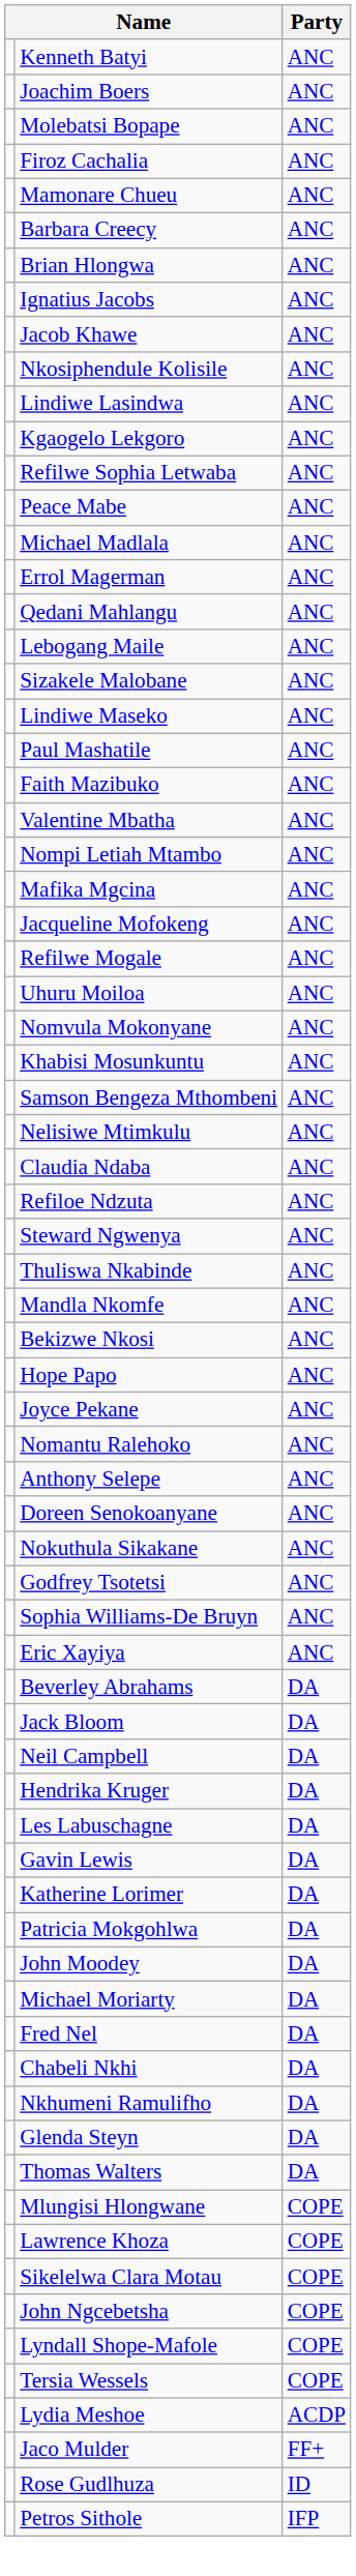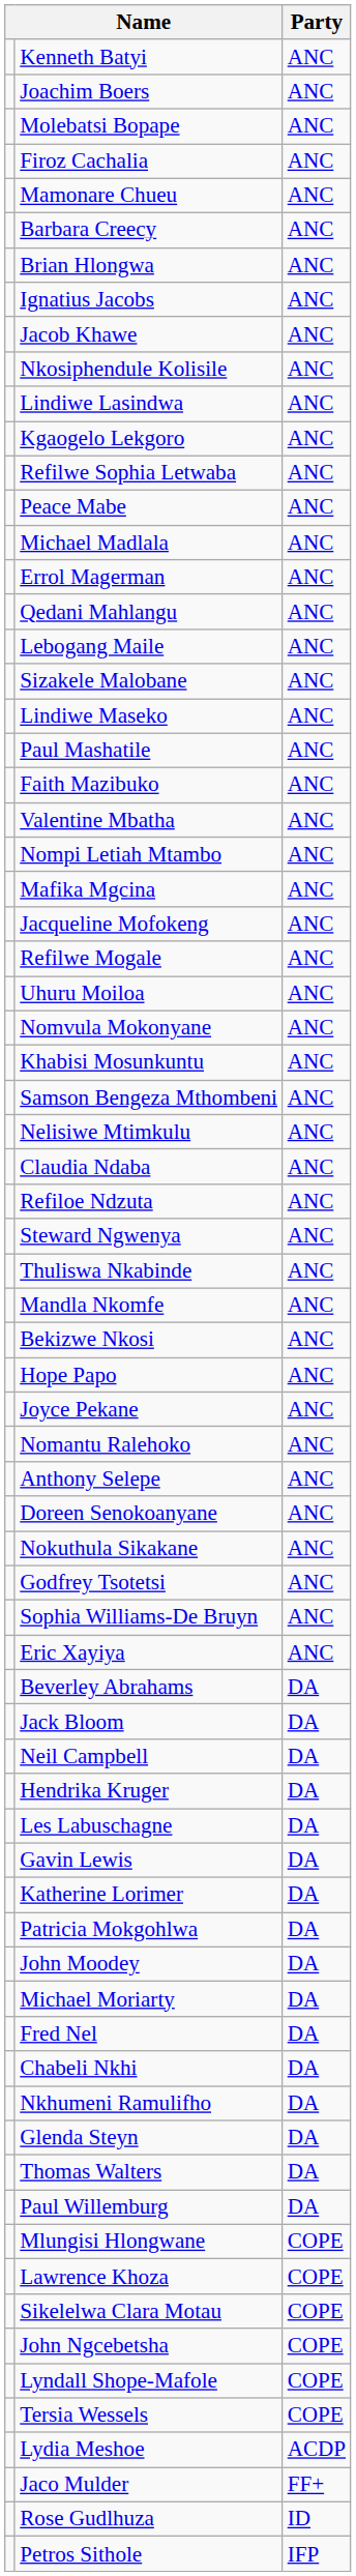+ row: Paul Willemburg | DA
